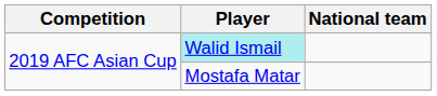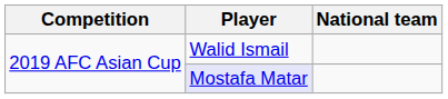Walid Ismail | Player: paleturquoise background -> no background
Mostafa Matar | Player: no background -> lavender background
